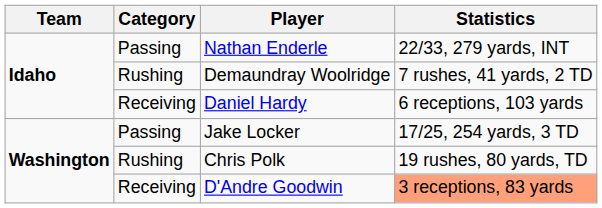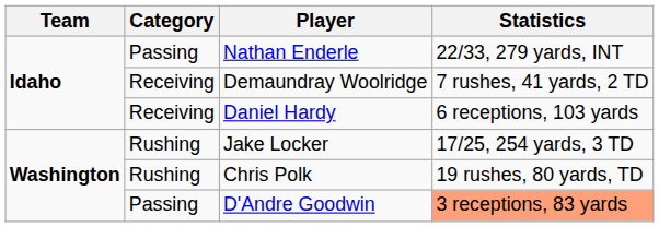Demaundray Woolridge | Category: Rushing -> Receiving
Jake Locker | Category: Passing -> Rushing
D'Andre Goodwin | Category: Receiving -> Passing
